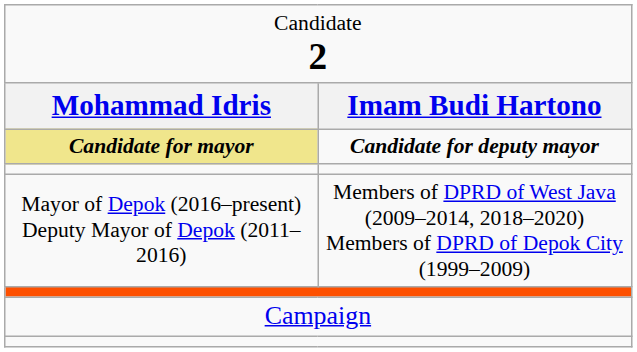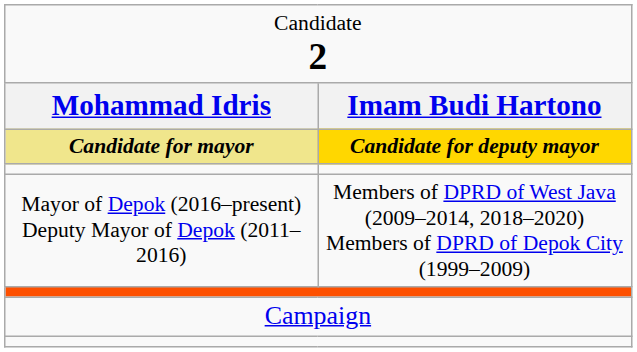row 3 | column 2: no background -> gold background
